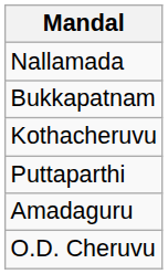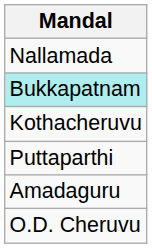row 3 | column 1: no background -> paleturquoise background
